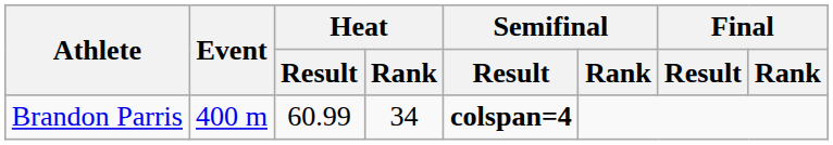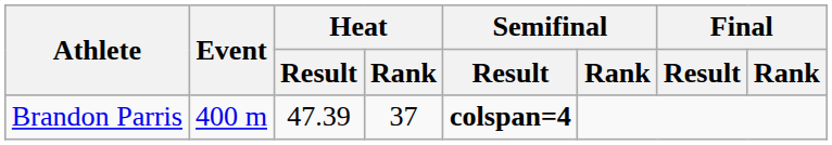Brandon Parris | Heat / Result: 60.99 -> 47.39
Brandon Parris | Heat / Rank: 34 -> 37
